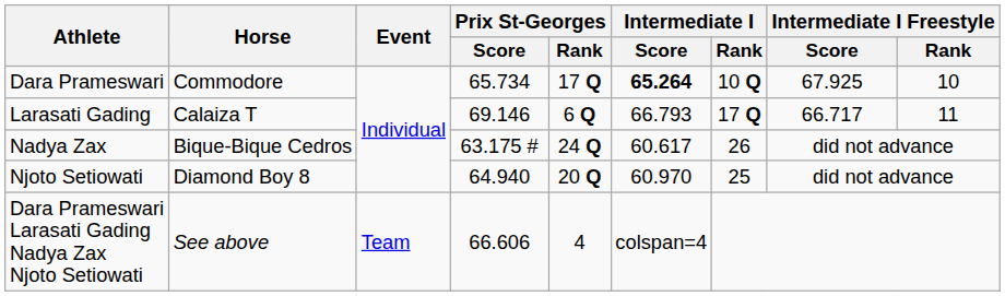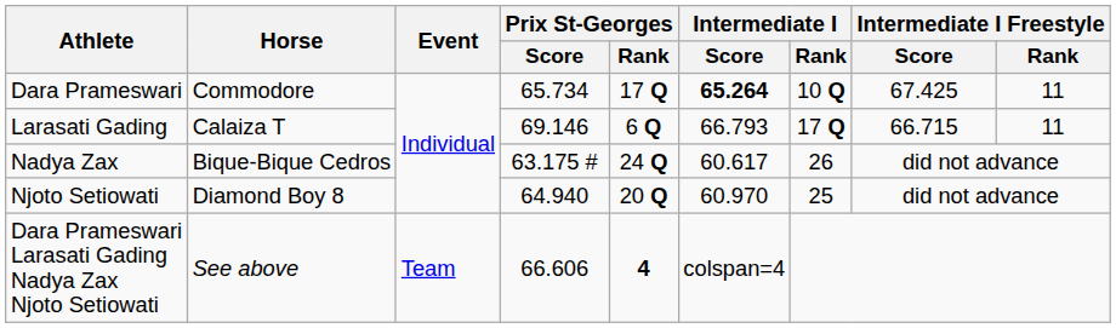Dara Prameswari | Intermediate I Freestyle / Score: 67.925 -> 67.425
Dara Prameswari | Intermediate I Freestyle / Rank: 10 -> 11
Larasati Gading | Intermediate I Freestyle / Score: 66.717 -> 66.715
Dara Prameswari Larasati Gading Nadya Zax Njoto Setiowati | Prix St-Georges / Rank: normal -> bold
